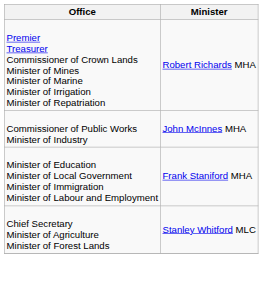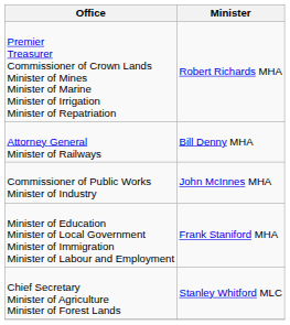+ row: Attorney General Minister of Railways | Bill Denny MHA
